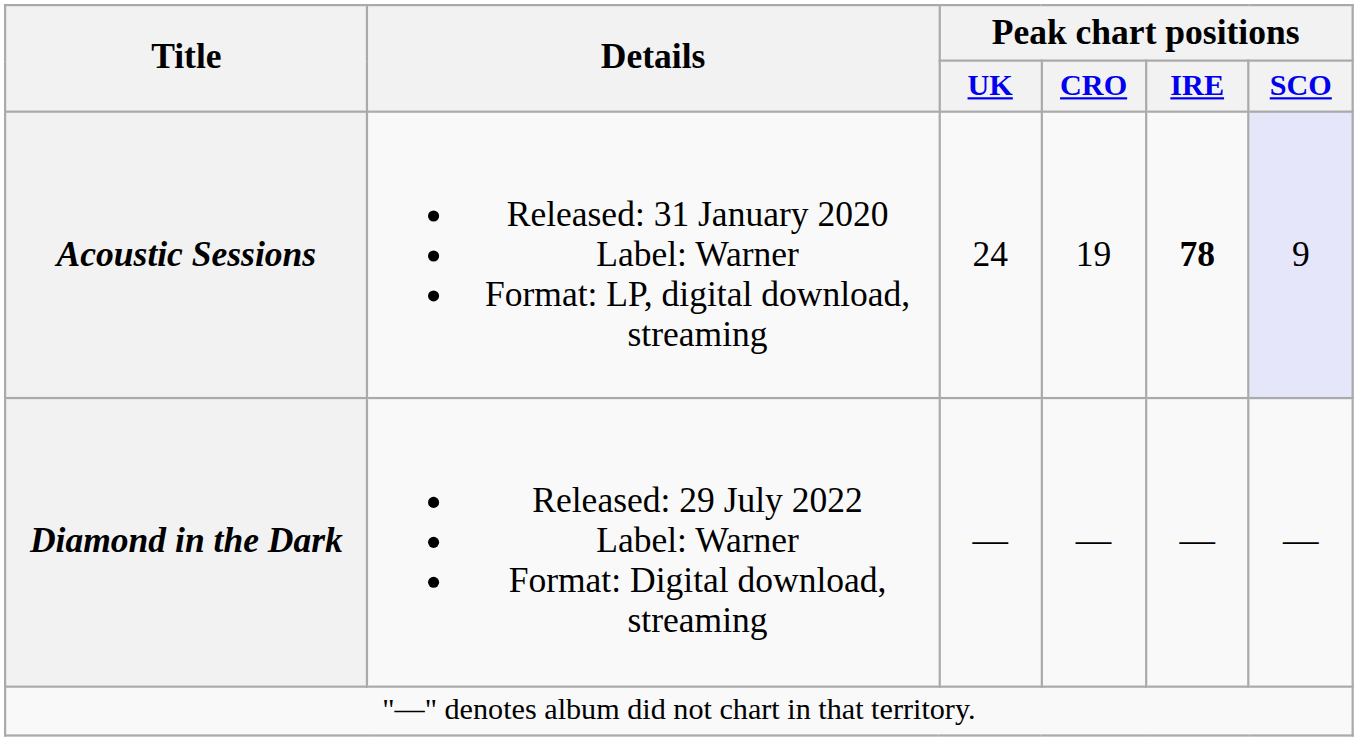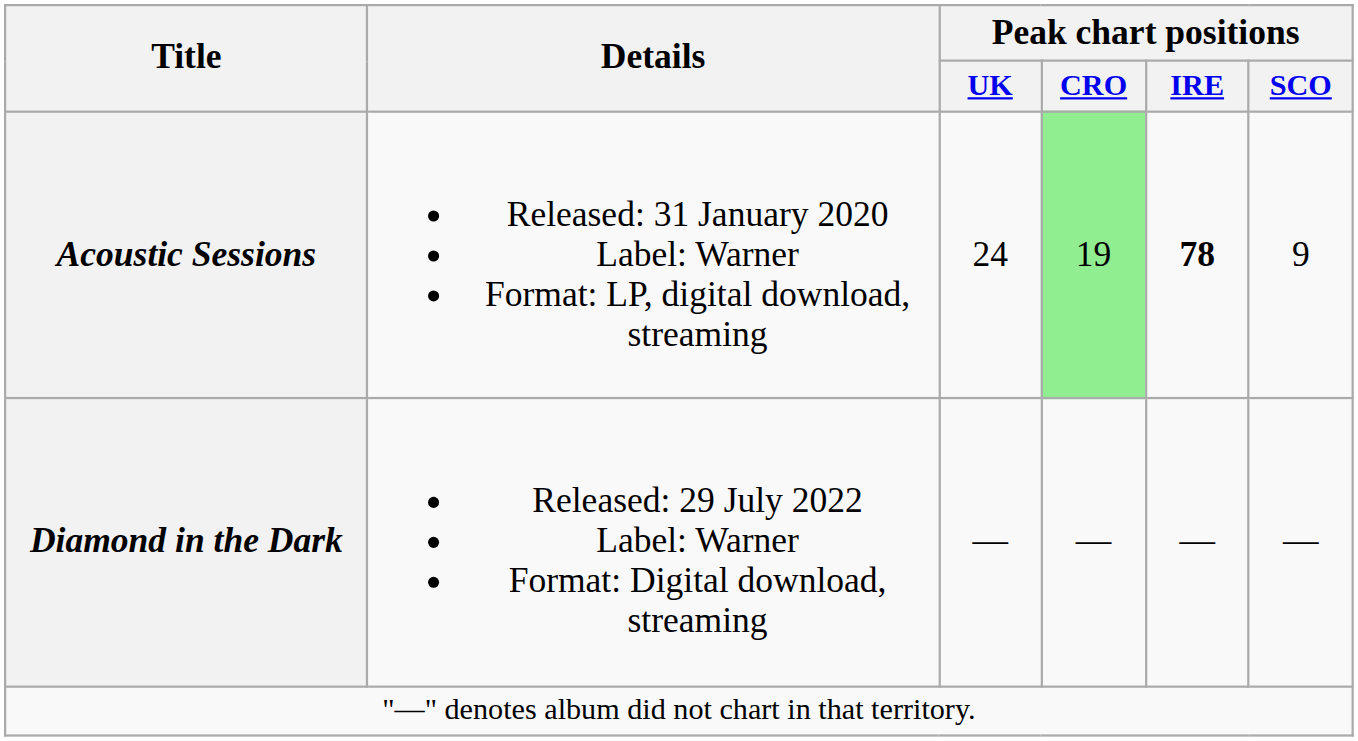Acoustic Sessions | Peak chart positions / CRO: no background -> lightgreen background
Acoustic Sessions | Peak chart positions / SCO: lavender background -> no background
